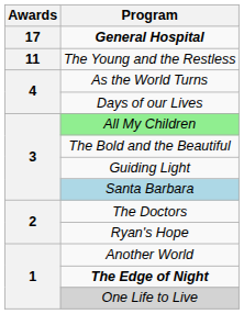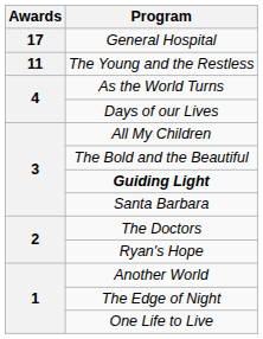General Hospital | Program: bold -> normal
All My Children | Program: lightgreen background -> no background
Guiding Light | Program: normal -> bold
Santa Barbara | Program: lightblue background -> no background
The Edge of Night | Program: bold -> normal
One Life to Live | Program: lightgrey background -> no background
